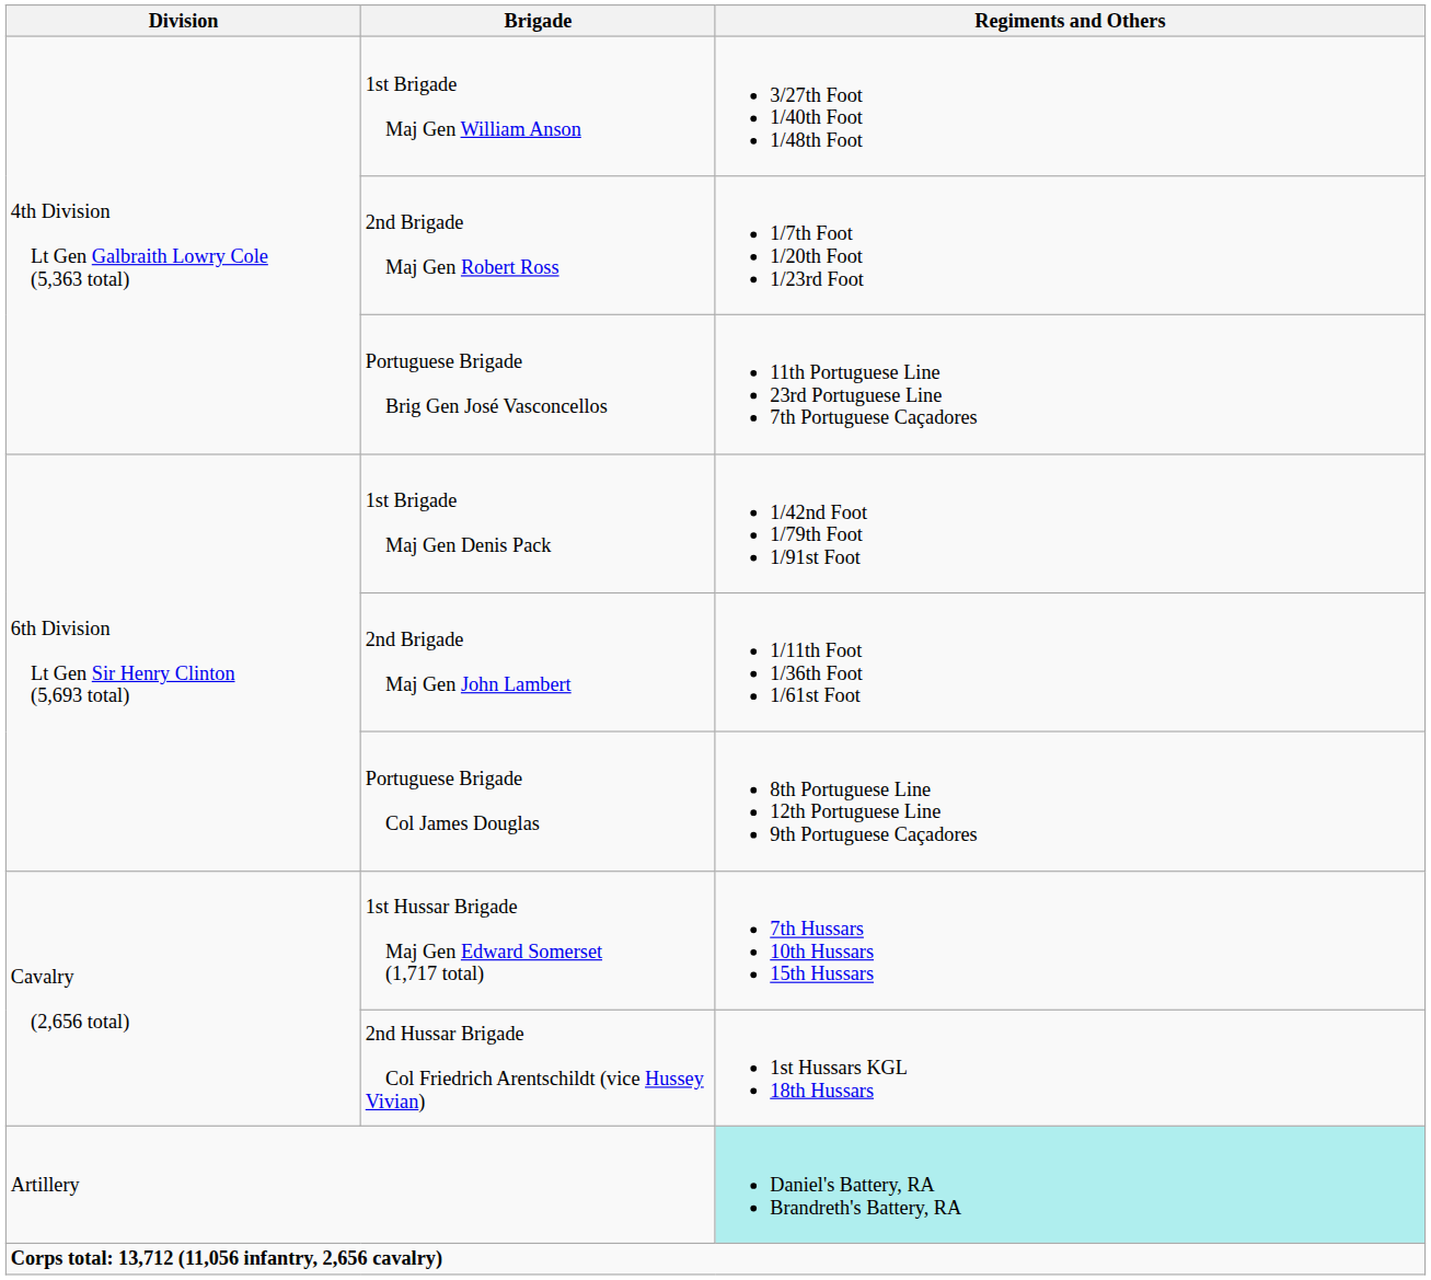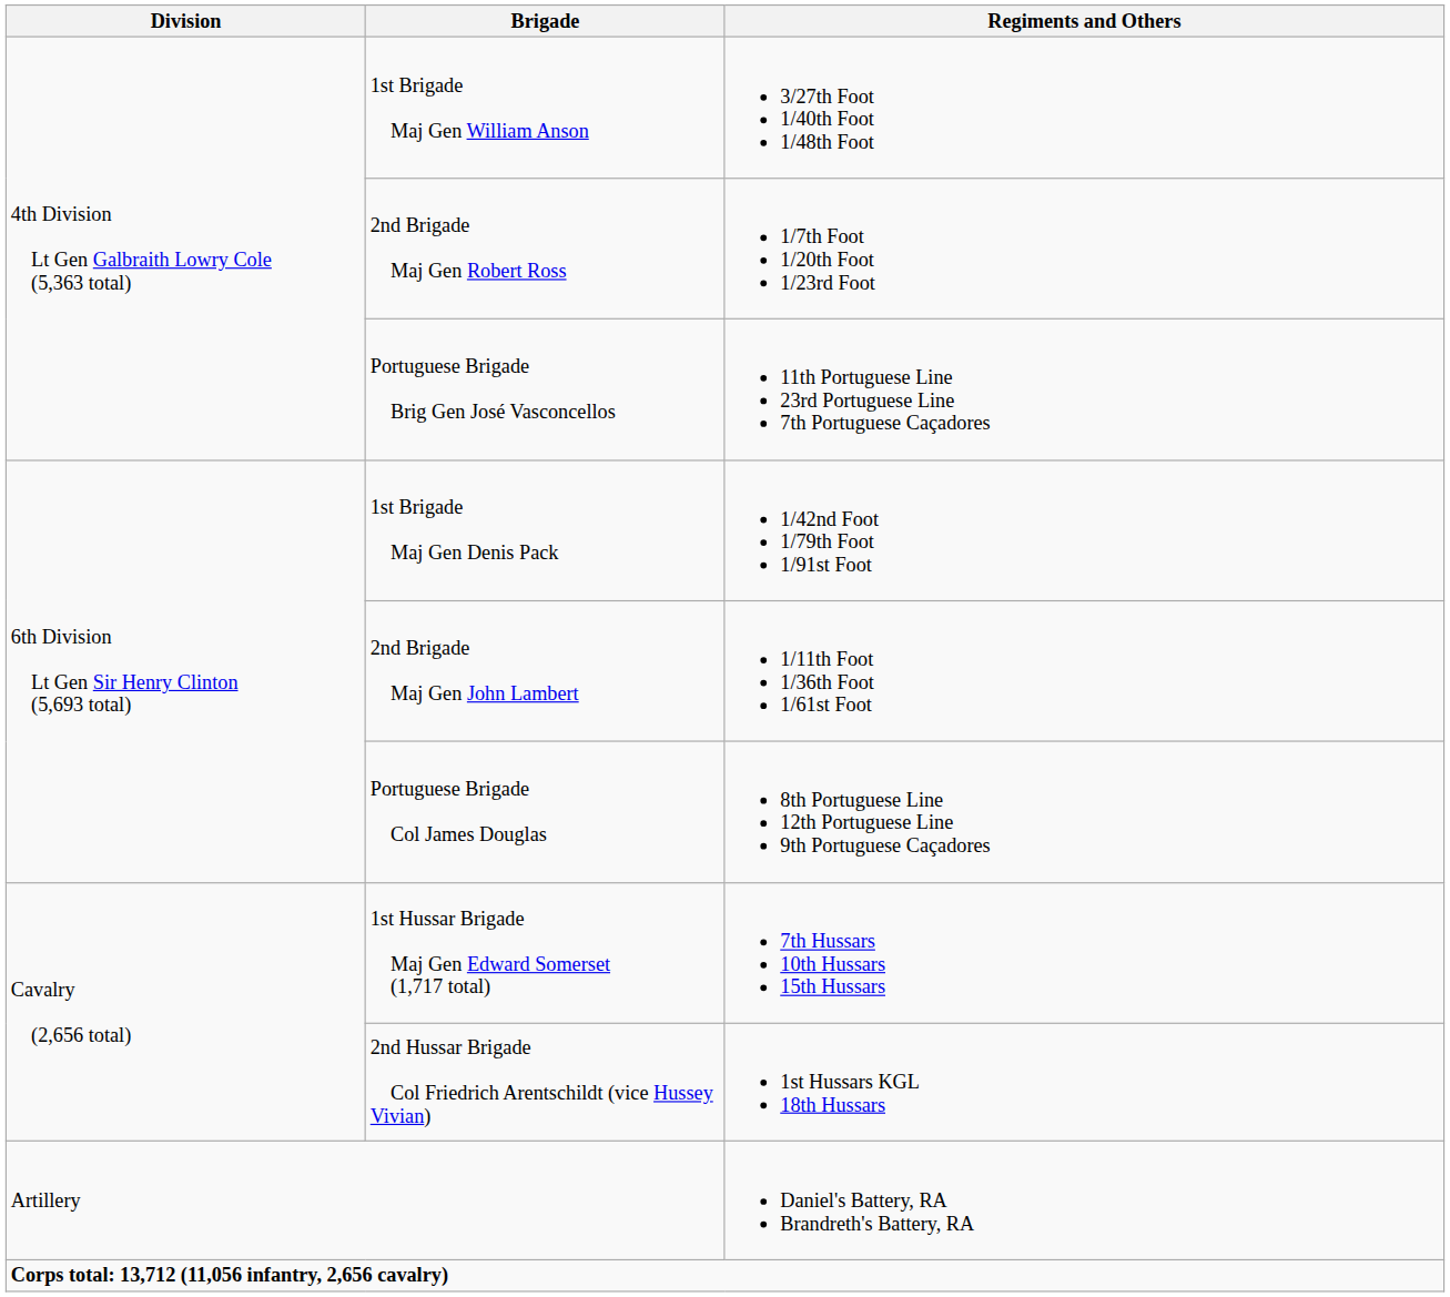Artillery | Regiments and Others: paleturquoise background -> no background
